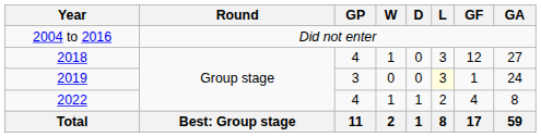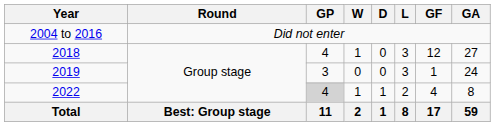2019 | L: lightyellow background -> no background
2022 | GP: no background -> lightgrey background
